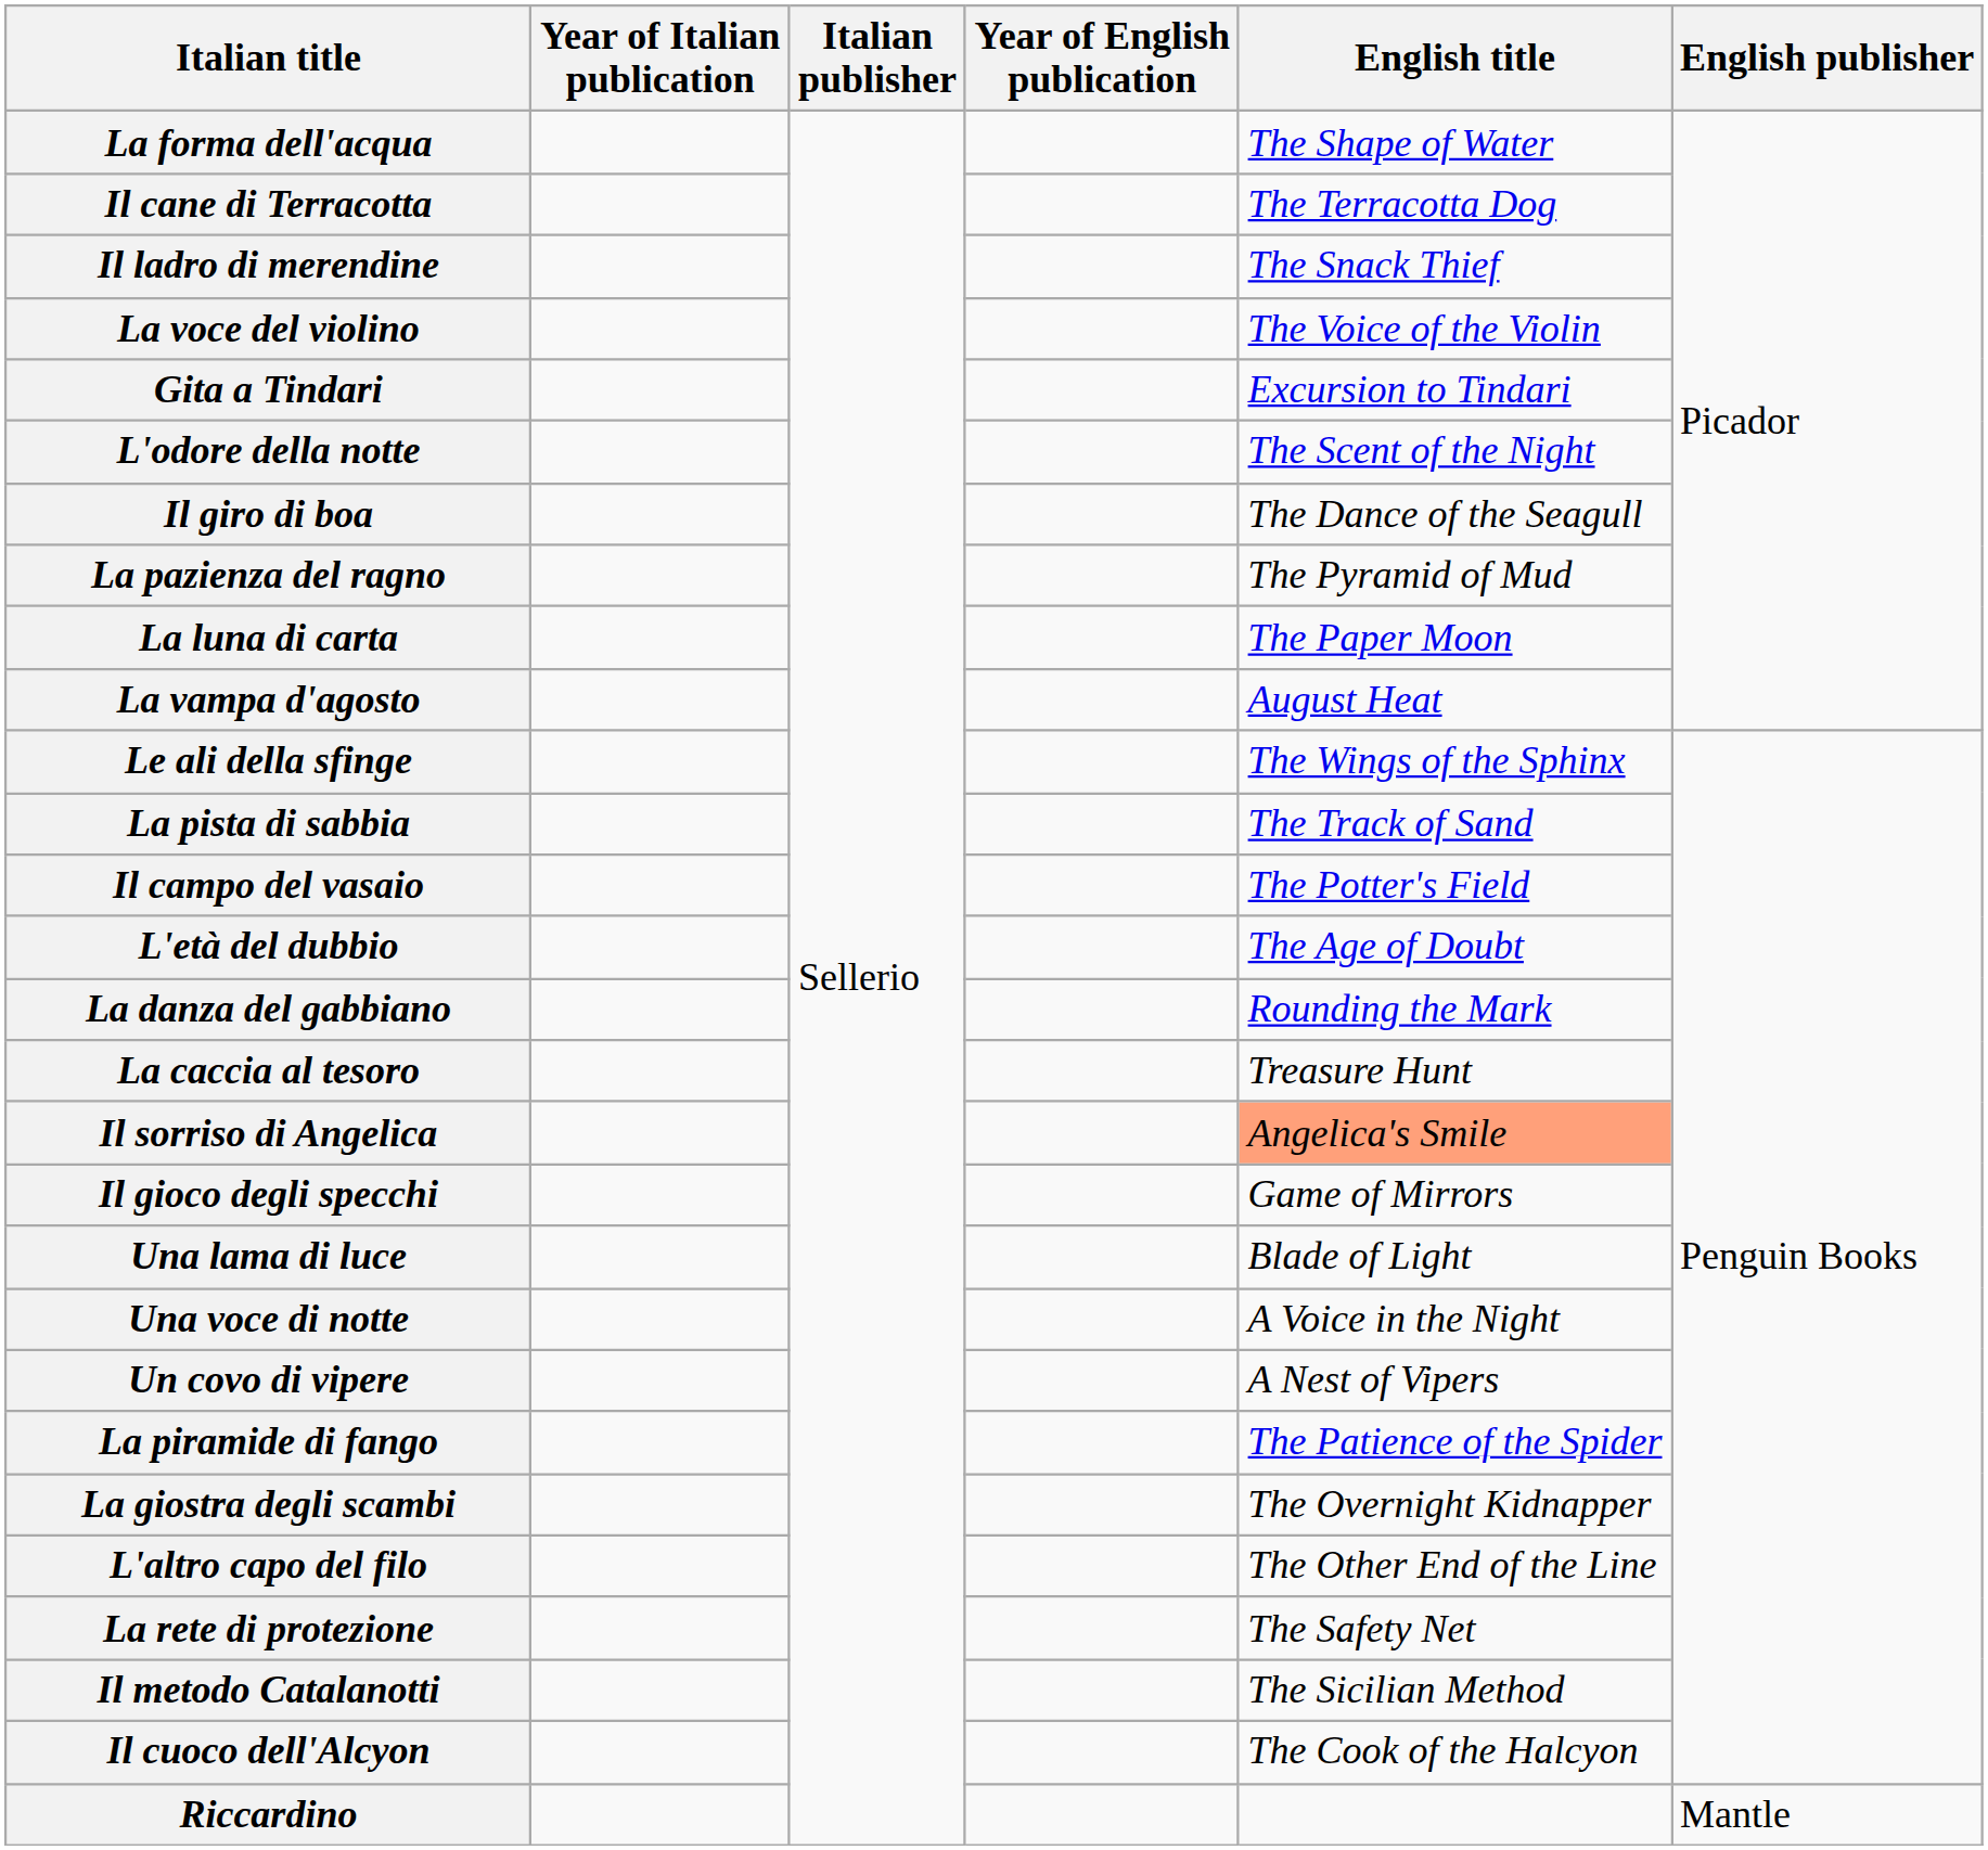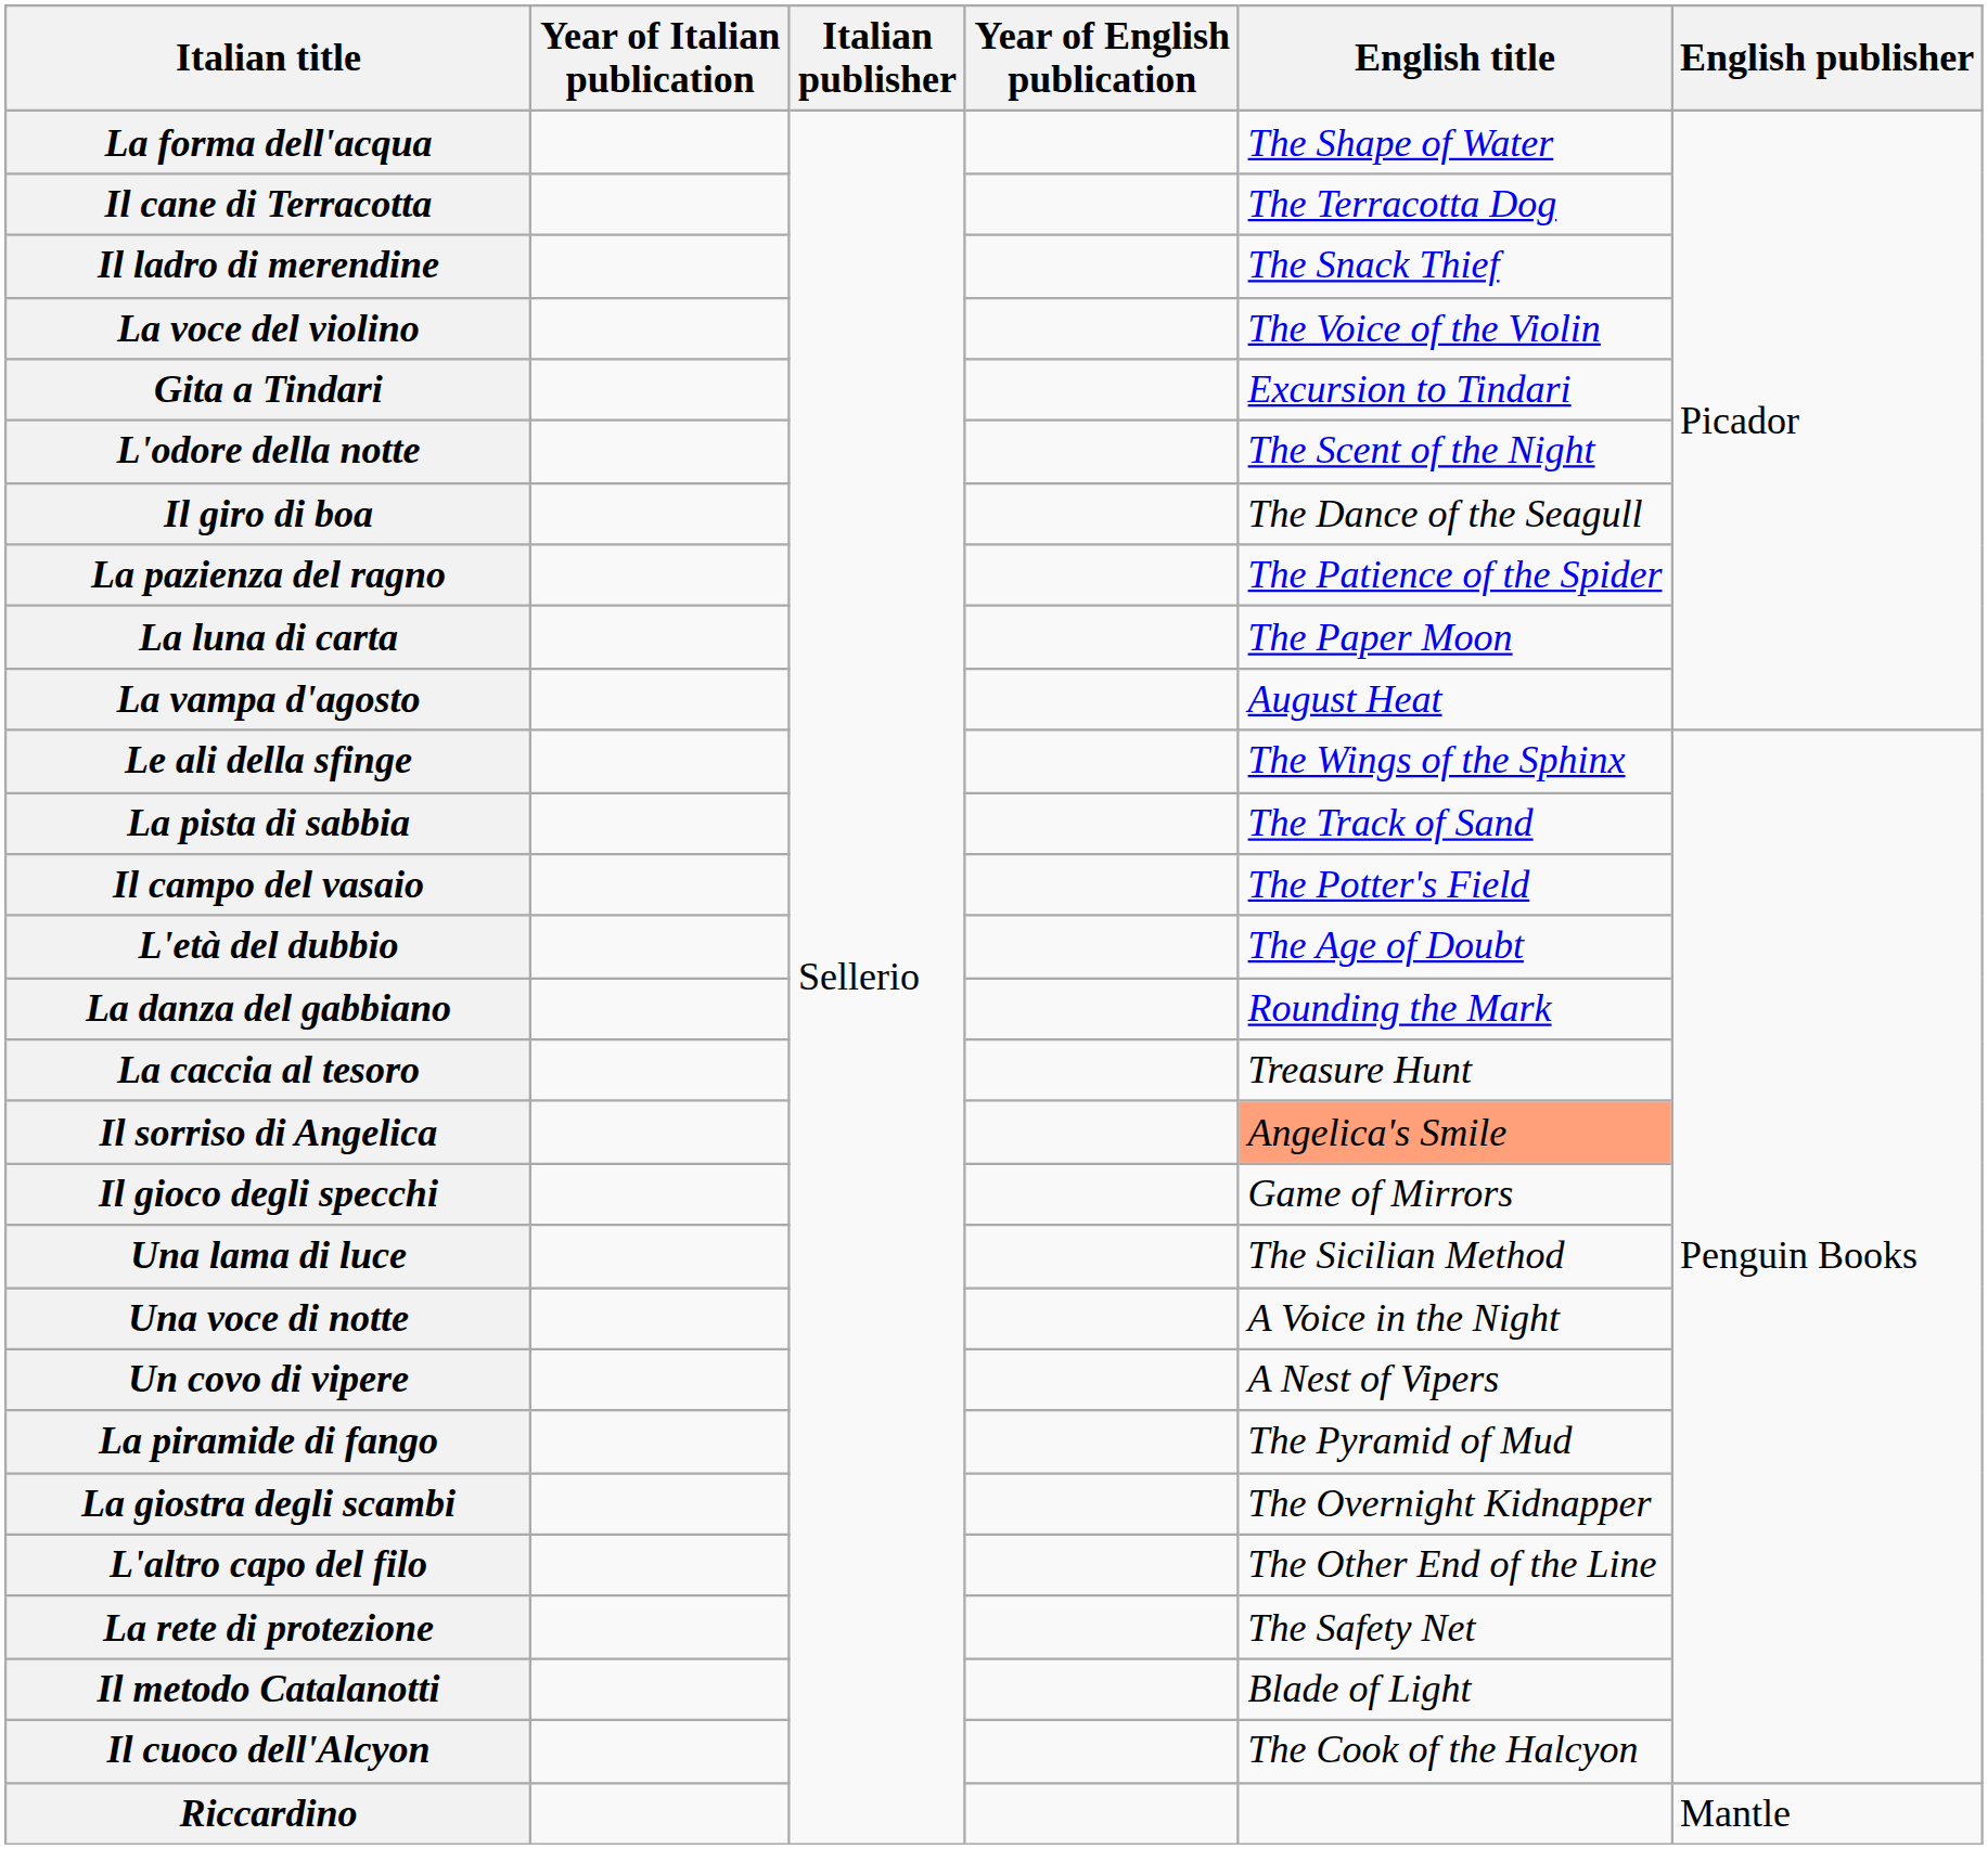La pazienza del ragno | English title: The Pyramid of Mud -> The Patience of the Spider
Una lama di luce | English title: Blade of Light -> The Sicilian Method
La piramide di fango | English title: The Patience of the Spider -> The Pyramid of Mud
Il metodo Catalanotti | English title: The Sicilian Method -> Blade of Light
